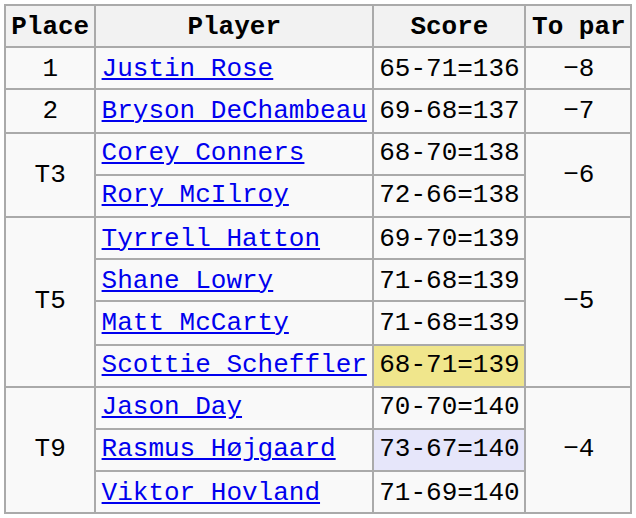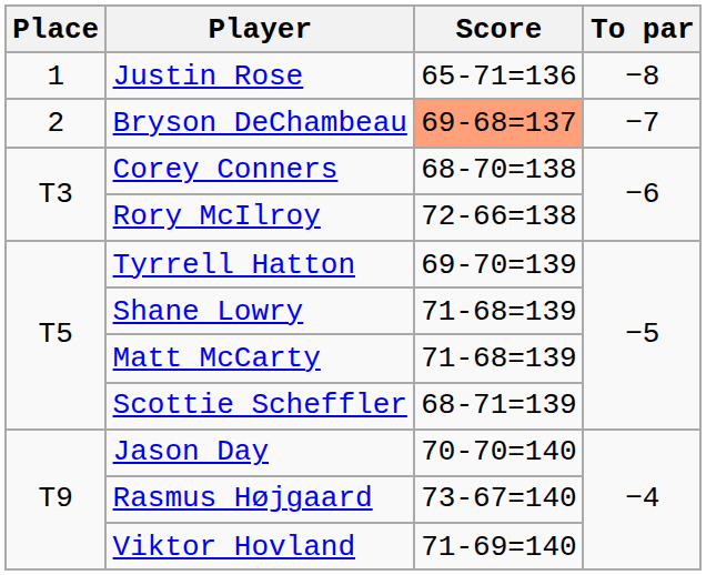Bryson DeChambeau | Score: no background -> lightsalmon background
Scottie Scheffler | Score: khaki background -> no background
Rasmus Højgaard | Score: lavender background -> no background
